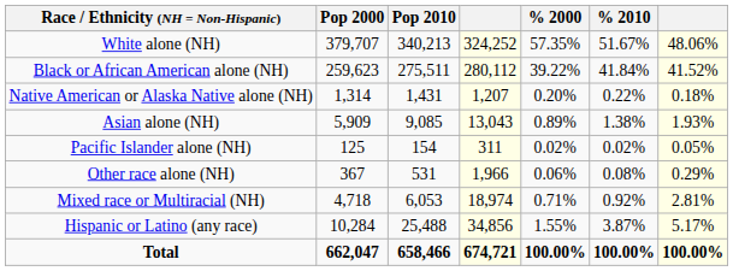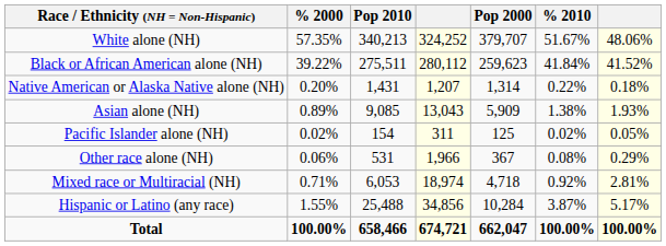columns swapped: Pop 2000 <-> % 2000
